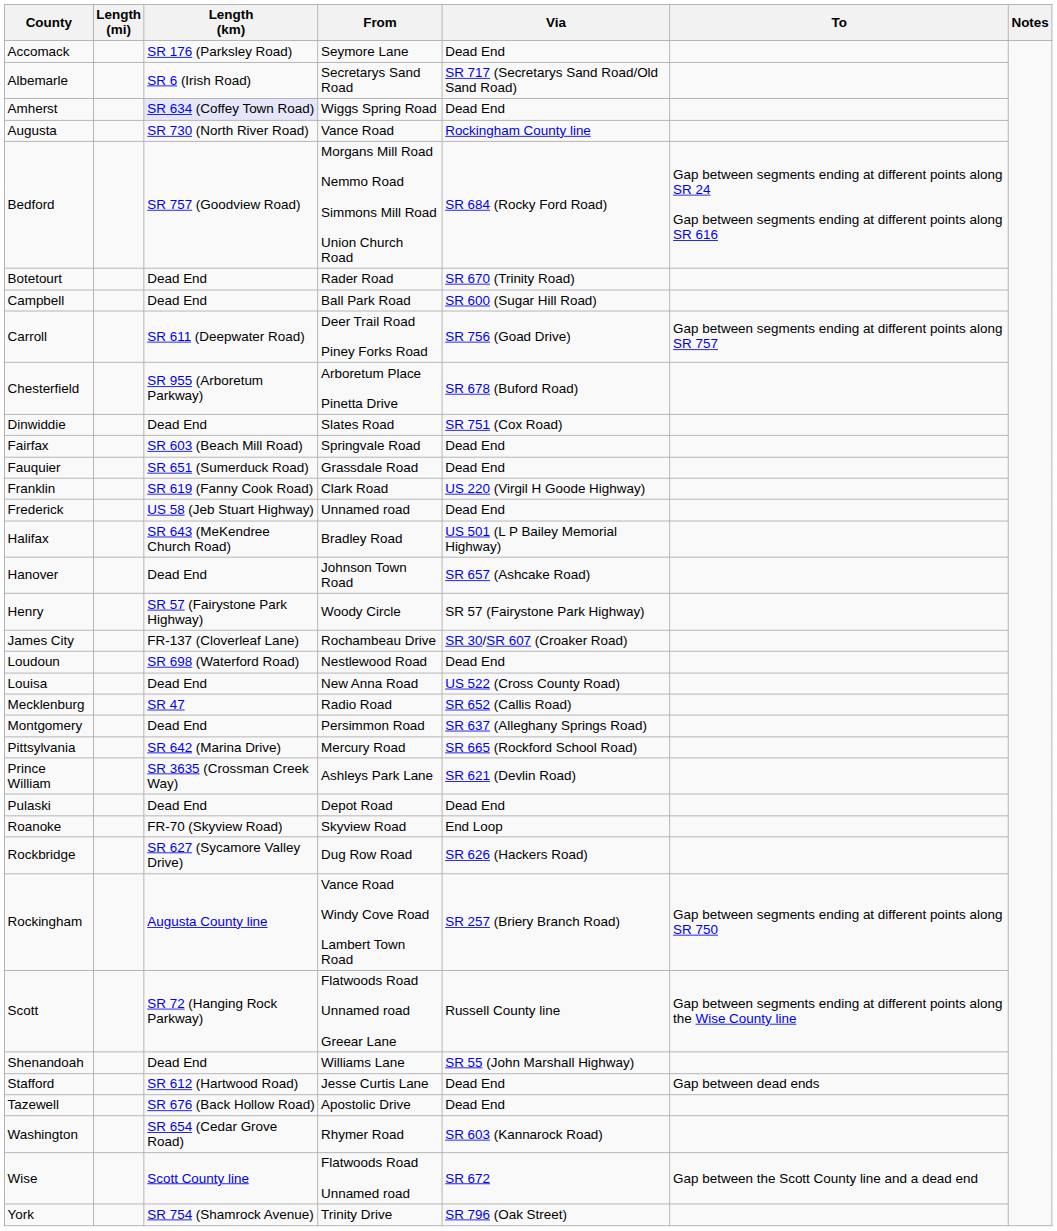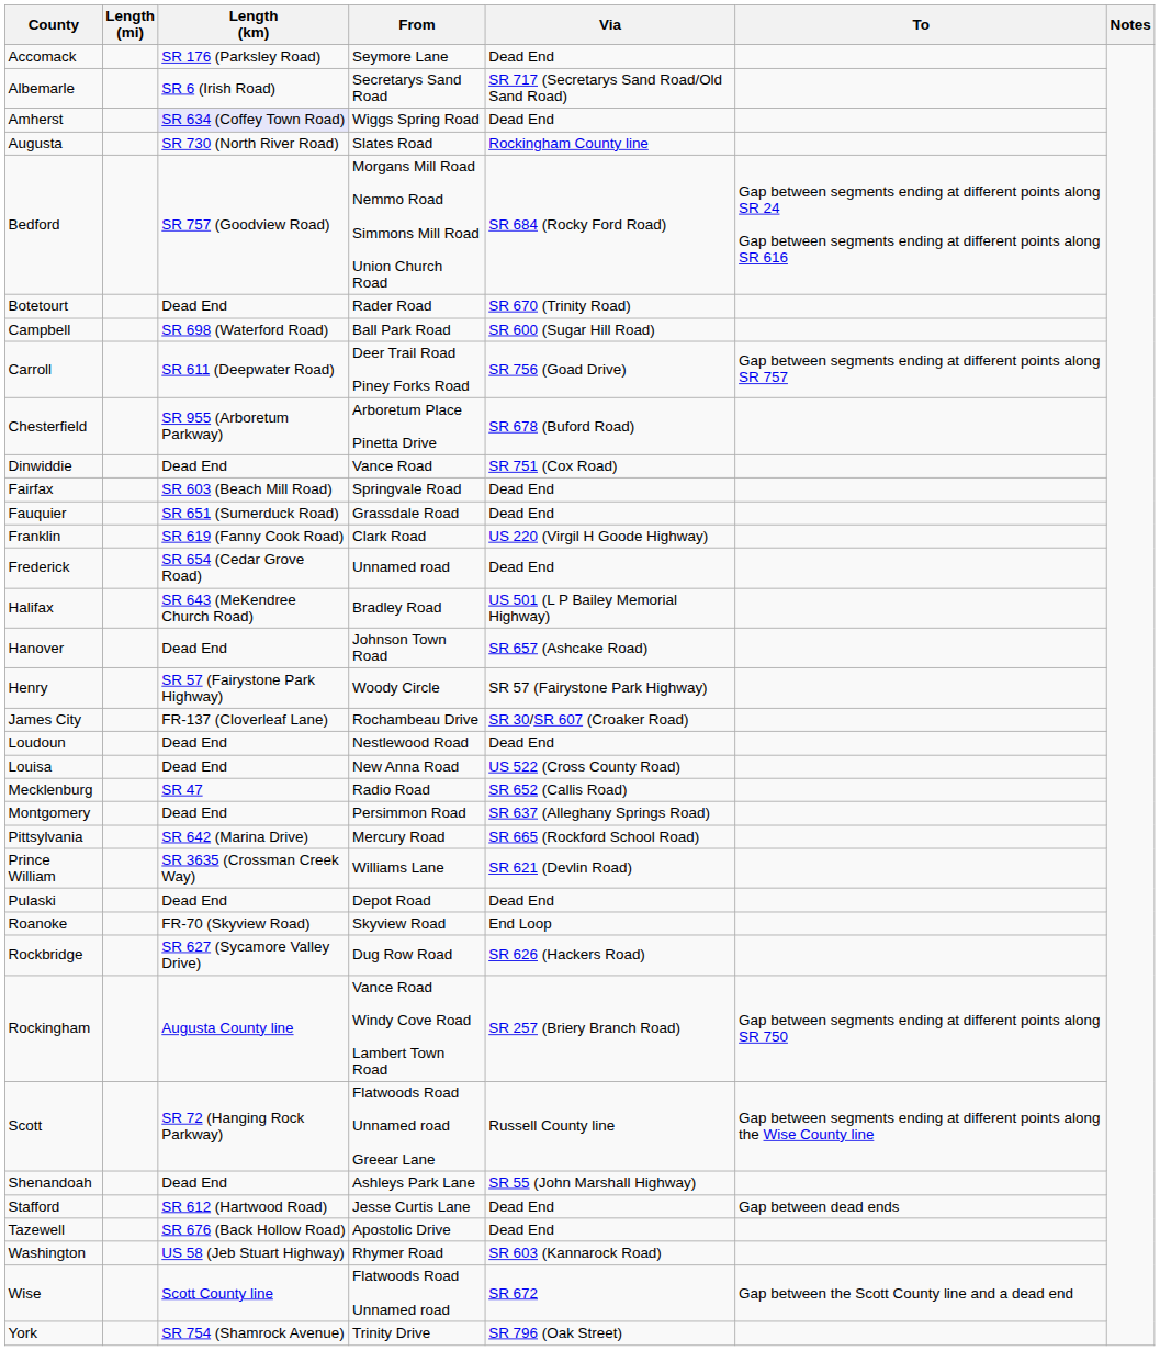Augusta | From: Vance Road -> Slates Road
Campbell | Length (km): Dead End -> SR 698 (Waterford Road)
Dinwiddie | From: Slates Road -> Vance Road
Frederick | Length (km): US 58 (Jeb Stuart Highway) -> SR 654 (Cedar Grove Road)
Loudoun | Length (km): SR 698 (Waterford Road) -> Dead End
Prince William | From: Ashleys Park Lane -> Williams Lane
Shenandoah | From: Williams Lane -> Ashleys Park Lane
Washington | Length (km): SR 654 (Cedar Grove Road) -> US 58 (Jeb Stuart Highway)
